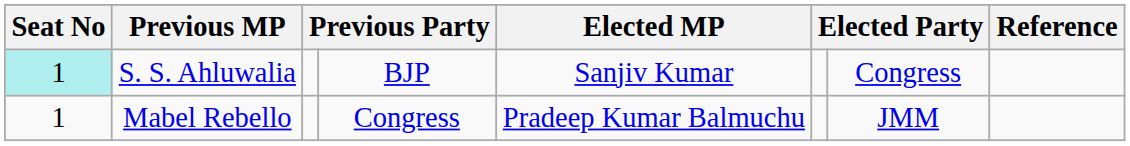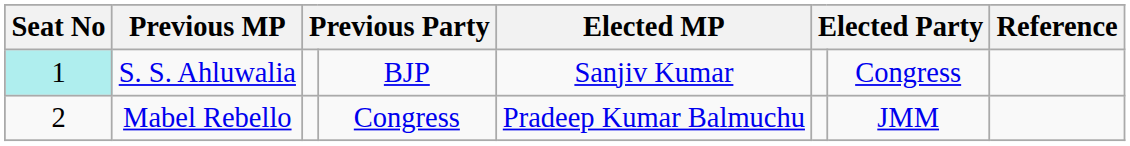Mabel Rebello | Seat No: 1 -> 2
